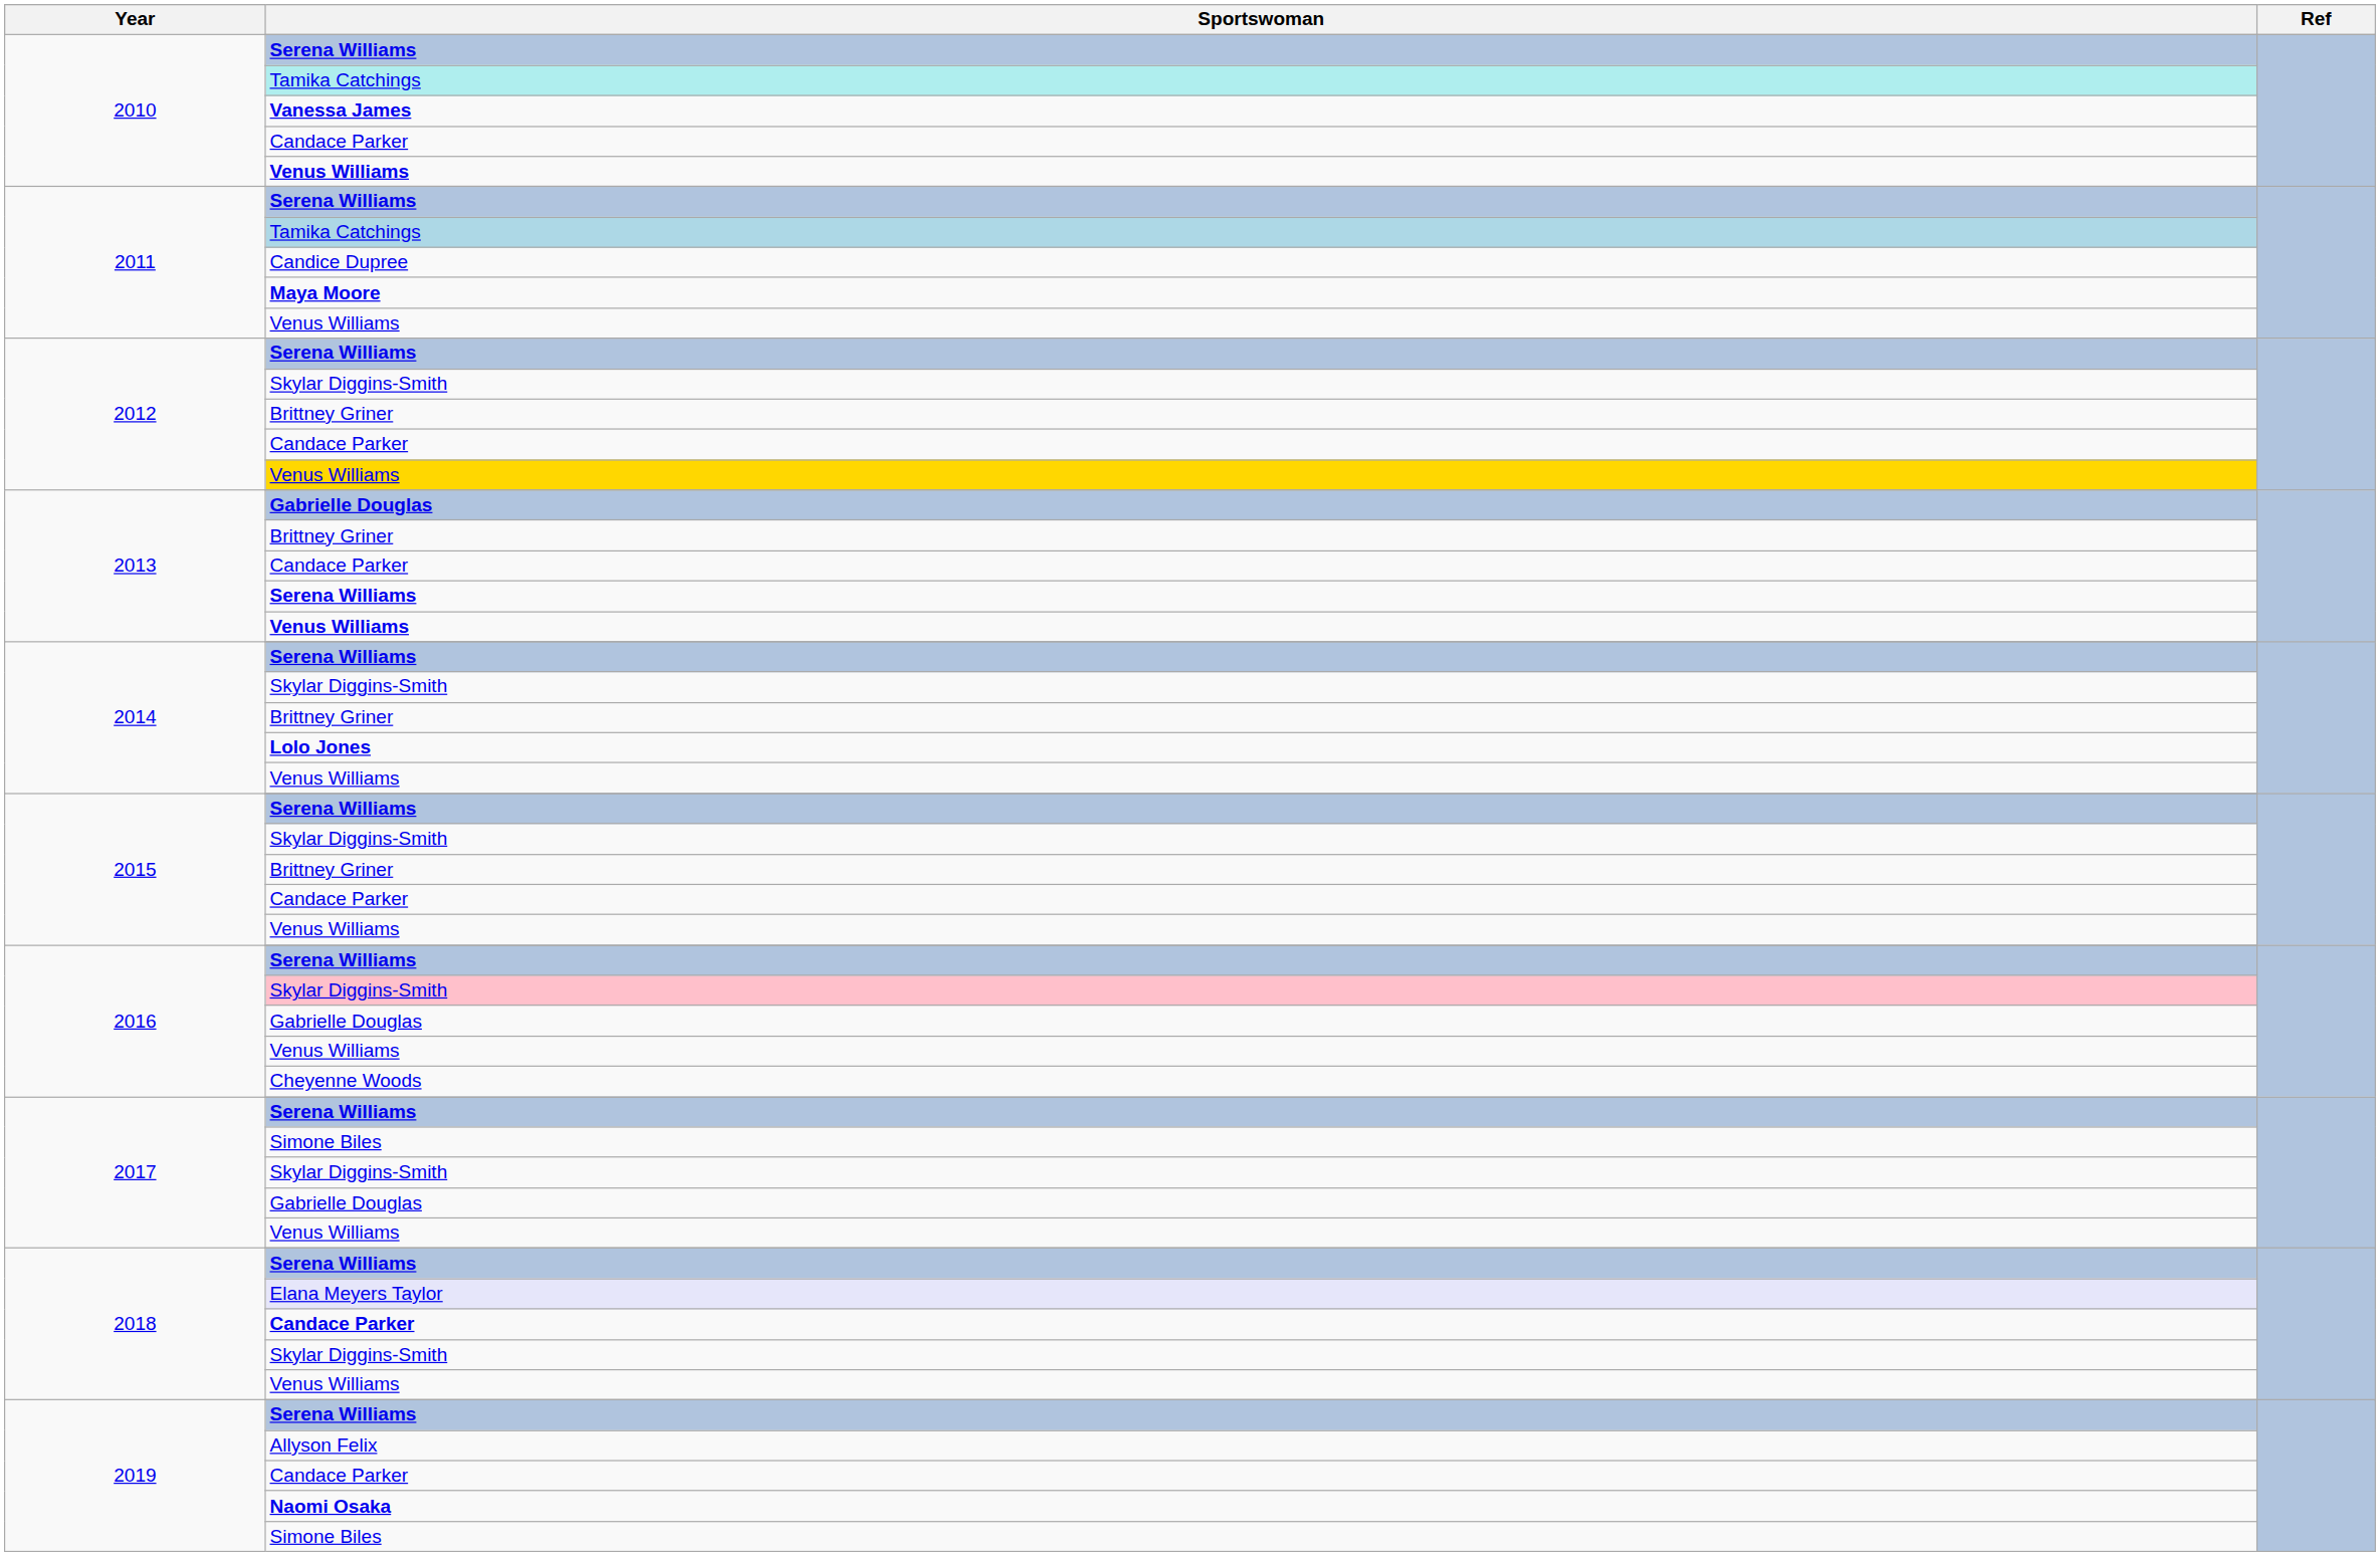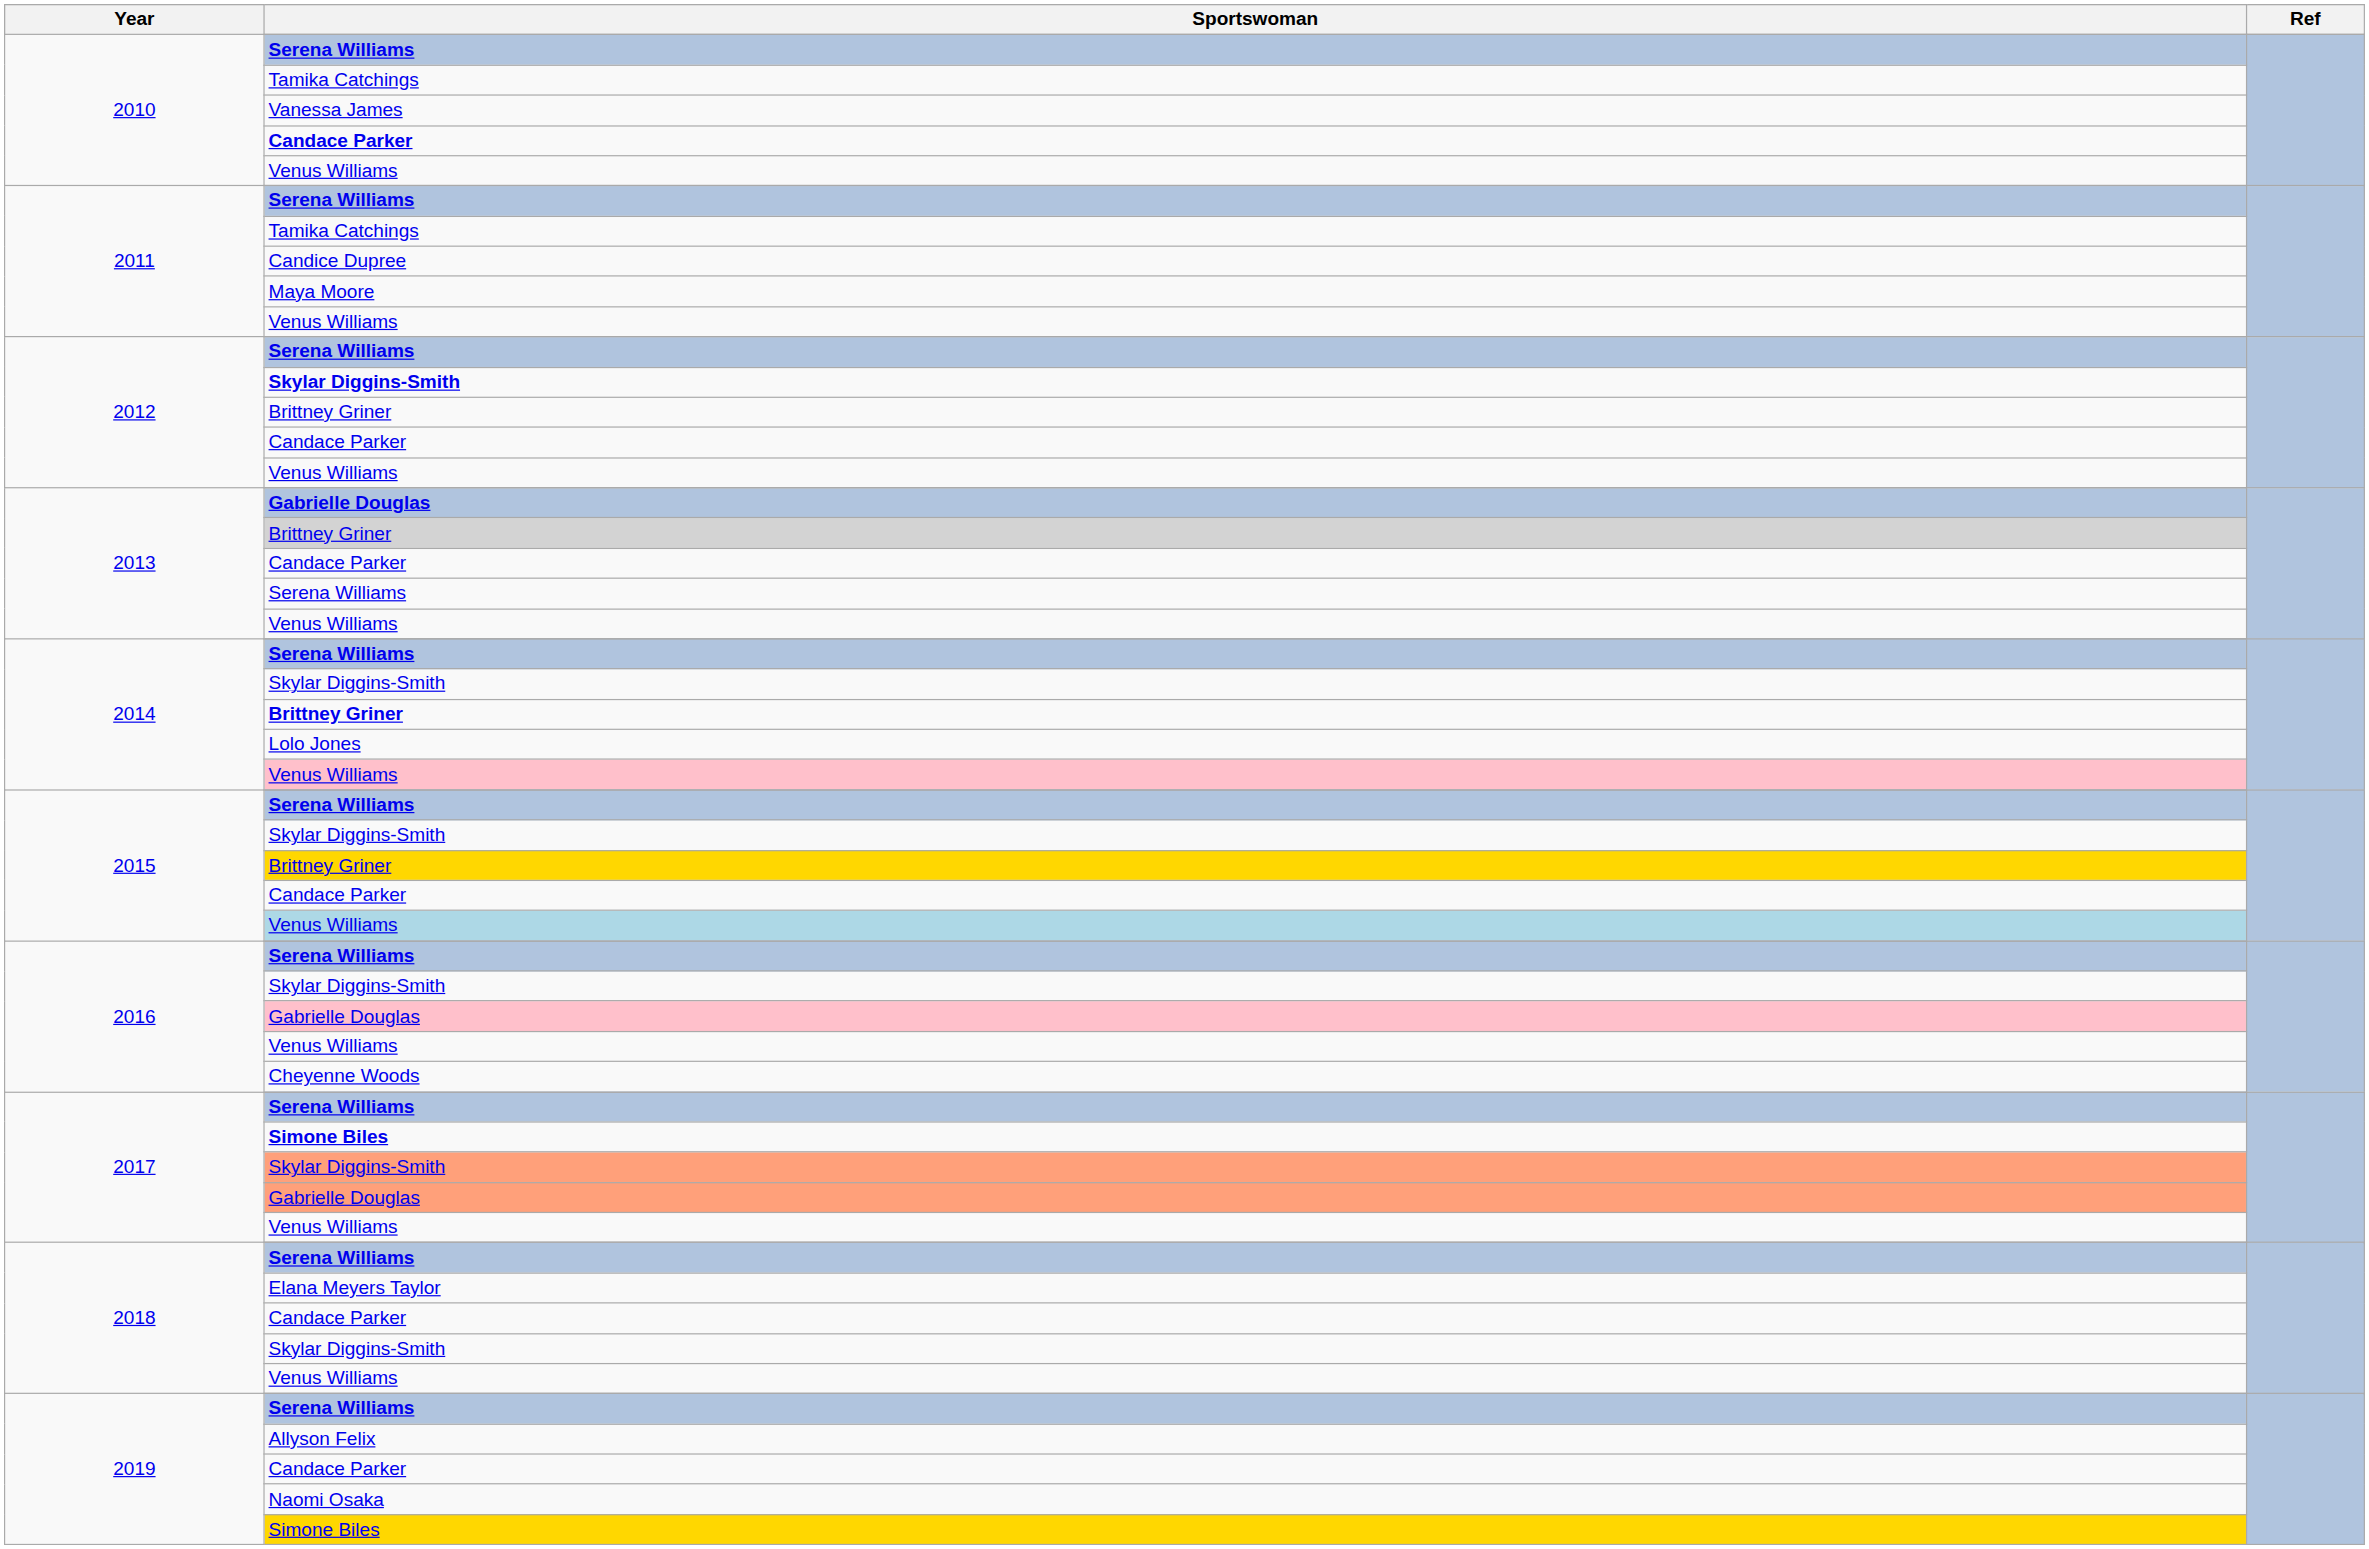2010 / Tamika Catchings | Sportswoman: paleturquoise background -> no background
Vanessa James | Sportswoman: bold -> normal
2010 / Candace Parker | Sportswoman: normal -> bold
2010 / Venus Williams | Sportswoman: bold -> normal
2011 / Tamika Catchings | Sportswoman: lightblue background -> no background
Maya Moore | Sportswoman: bold -> normal
2012 / Skylar Diggins-Smith | Sportswoman: normal -> bold
2012 / Venus Williams | Sportswoman: gold background -> no background
2013 / Brittney Griner | Sportswoman: no background -> lightgrey background
2013 / Serena Williams | Sportswoman: bold -> normal
2013 / Venus Williams | Sportswoman: bold -> normal
2014 / Brittney Griner | Sportswoman: normal -> bold
Lolo Jones | Sportswoman: bold -> normal
2014 / Venus Williams | Sportswoman: no background -> pink background
2015 / Brittney Griner | Sportswoman: no background -> gold background
2015 / Venus Williams | Sportswoman: no background -> lightblue background
2016 / Skylar Diggins-Smith | Sportswoman: pink background -> no background
2016 / Gabrielle Douglas | Sportswoman: no background -> pink background
2017 / Simone Biles | Sportswoman: normal -> bold
2017 / Skylar Diggins-Smith | Sportswoman: no background -> lightsalmon background
2017 / Gabrielle Douglas | Sportswoman: no background -> lightsalmon background
Elana Meyers Taylor | Sportswoman: lavender background -> no background
2018 / Candace Parker | Sportswoman: bold -> normal
Naomi Osaka | Sportswoman: bold -> normal
2019 / Simone Biles | Sportswoman: no background -> gold background
